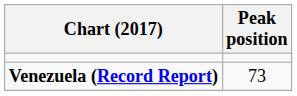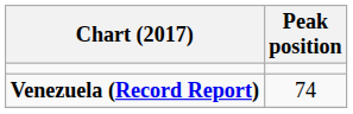row 3 | Peak position: 73 -> 74
